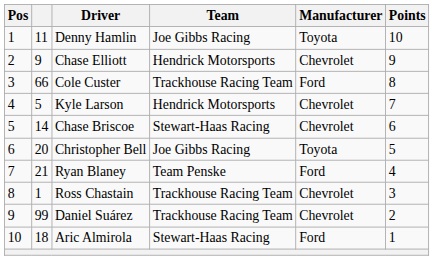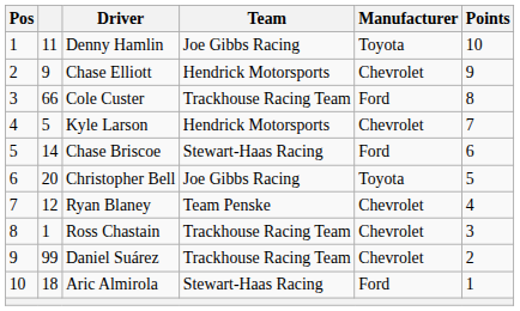Chase Briscoe | Manufacturer: Chevrolet -> Ford
Ryan Blaney | column 2: 21 -> 12
Ryan Blaney | Manufacturer: Ford -> Chevrolet
